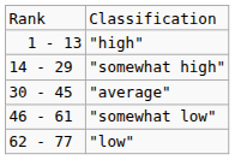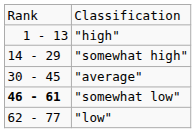"somewhat low" | column 1: normal -> bold
